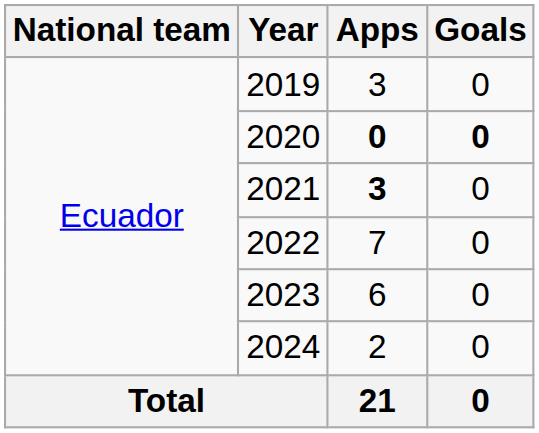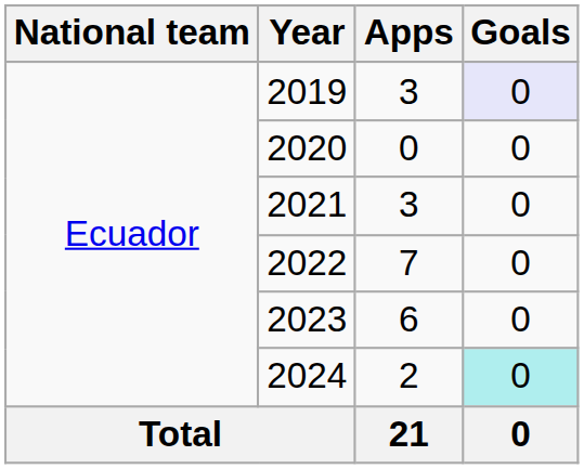2019 | Goals: no background -> lavender background
2020 | Apps: bold -> normal
2020 | Goals: bold -> normal
2021 | Apps: bold -> normal
2024 | Goals: no background -> paleturquoise background
